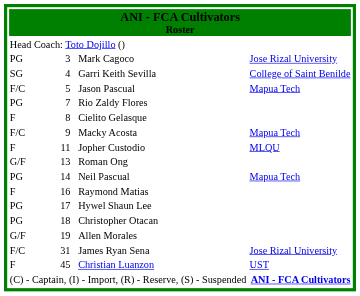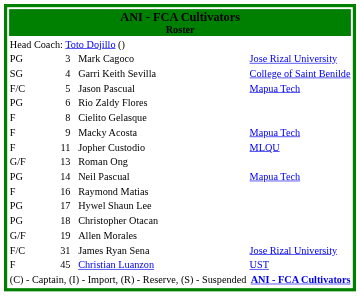Rio Zaldy Flores | column 2: 7 -> 6
Macky Acosta | column 1: F/C -> F
